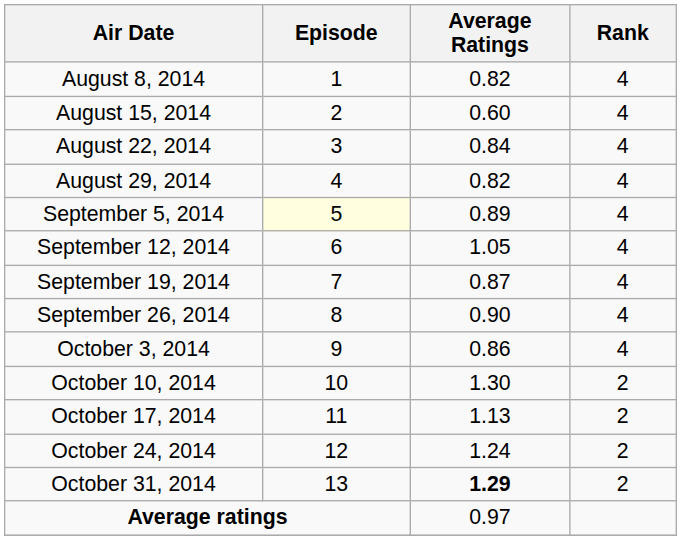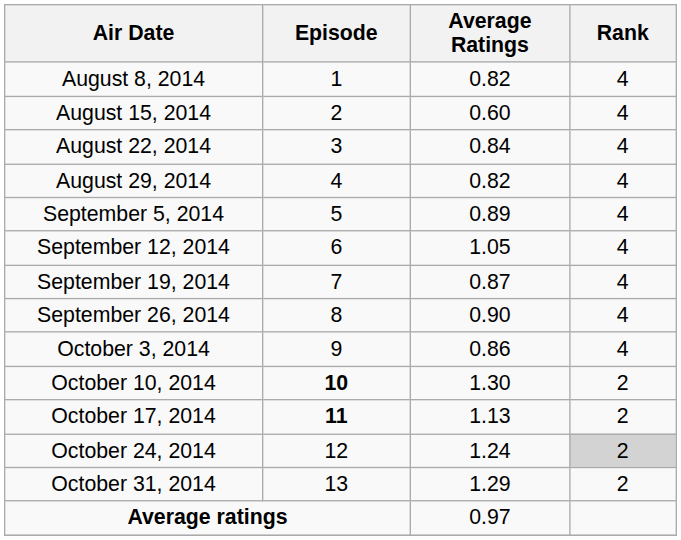September 5, 2014 | Episode: lightyellow background -> no background
October 10, 2014 | Episode: normal -> bold
October 17, 2014 | Episode: normal -> bold
October 24, 2014 | Rank: no background -> lightgrey background
October 31, 2014 | Average Ratings: bold -> normal
